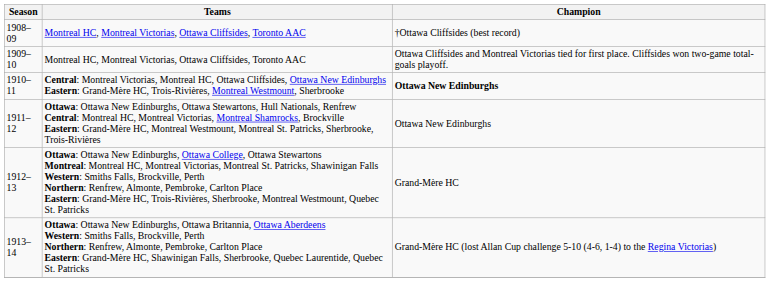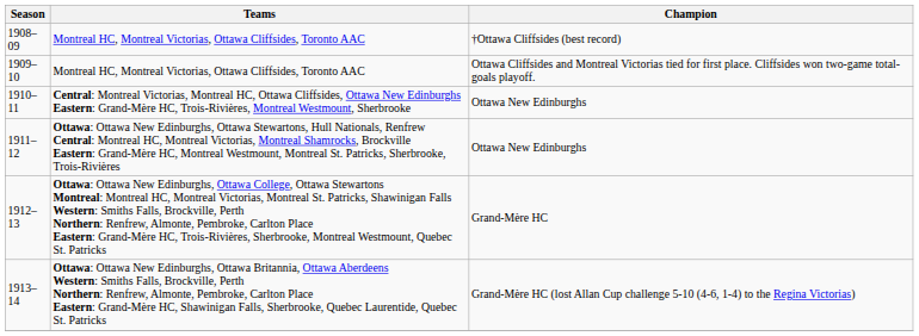1910–11 | Champion: bold -> normal
